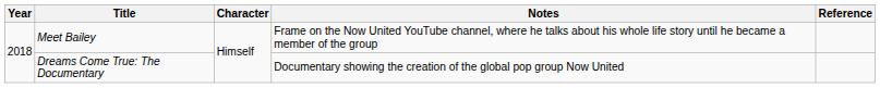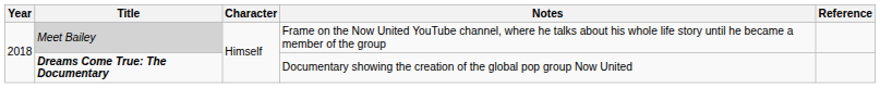Meet Bailey | Title: no background -> lightgrey background
Dreams Come True: The Documentary | Title: normal -> bold
